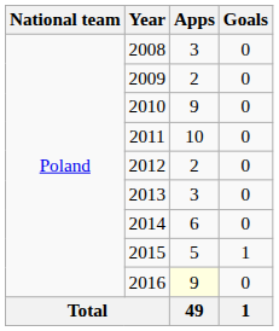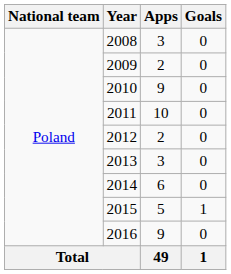2016 | Apps: lightyellow background -> no background
